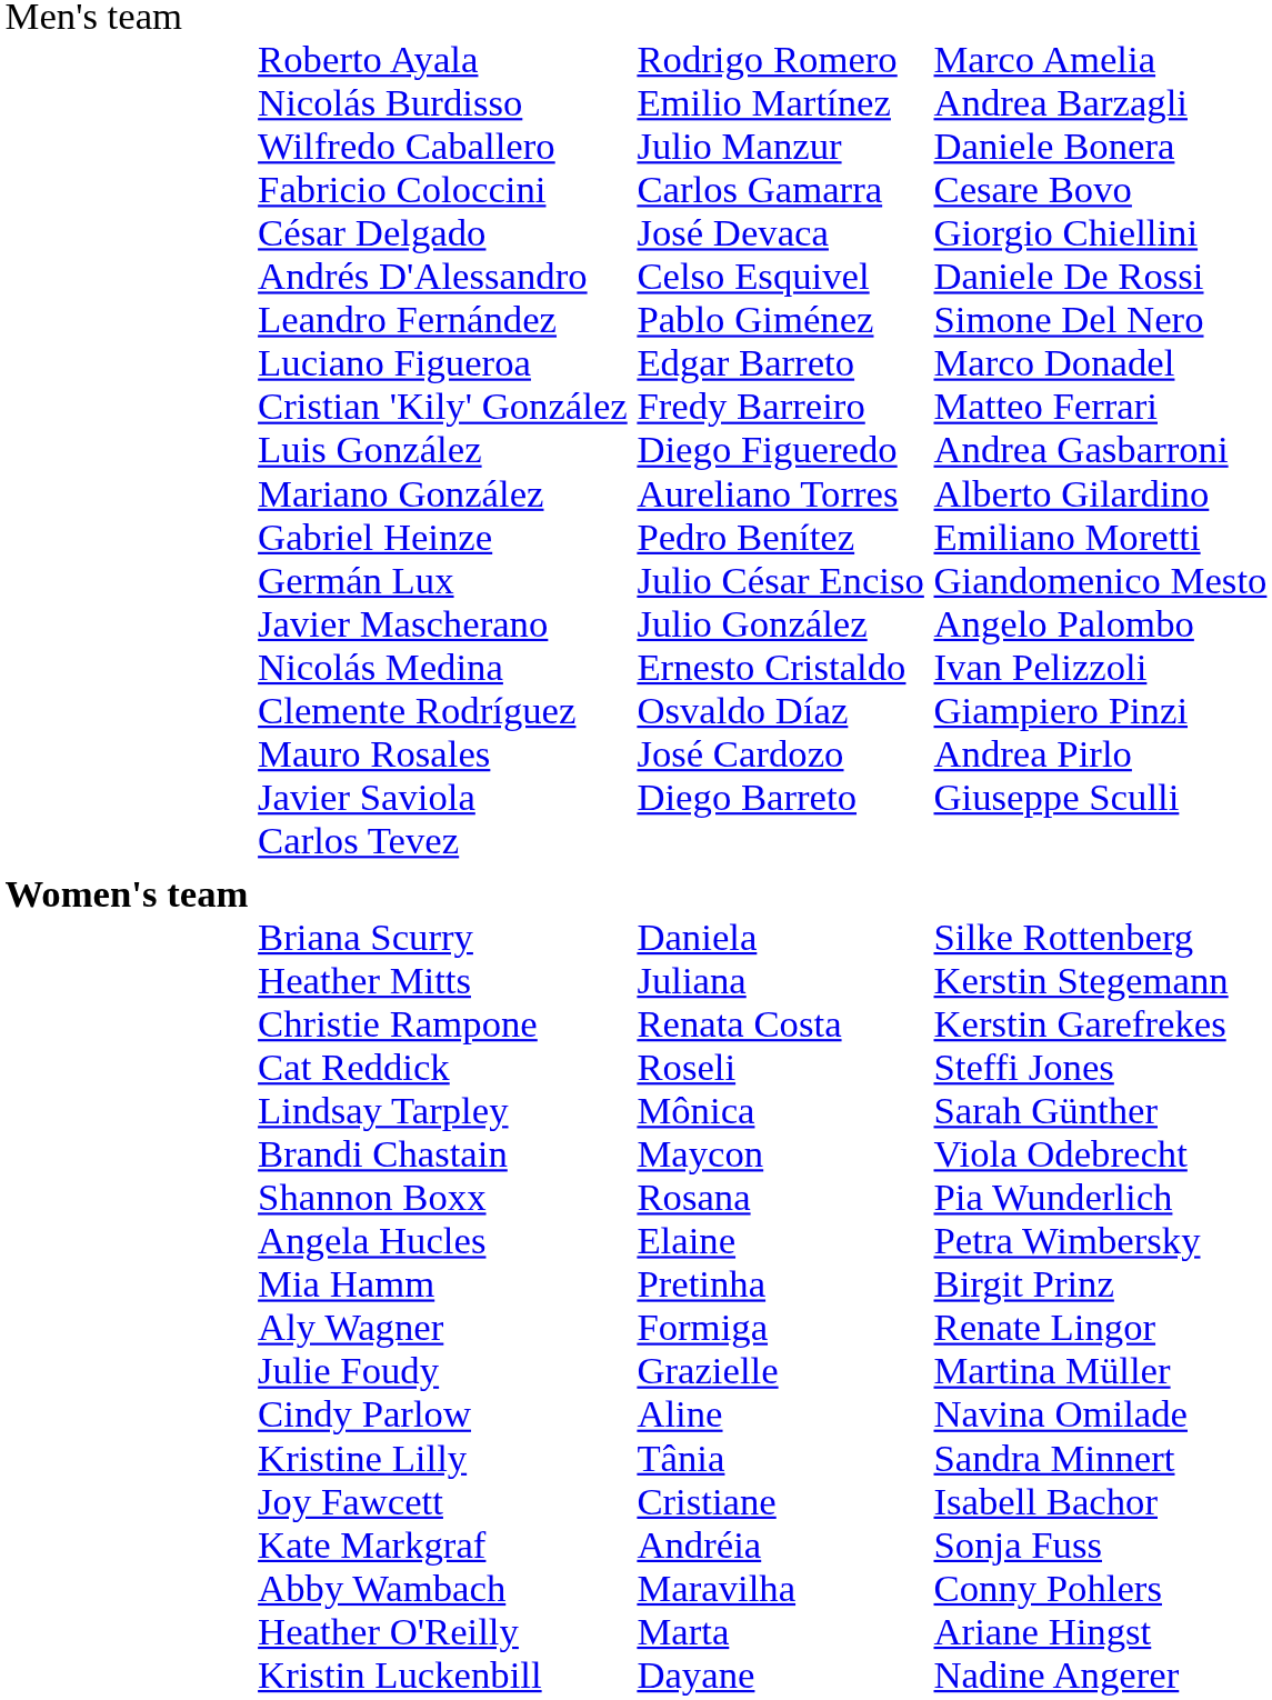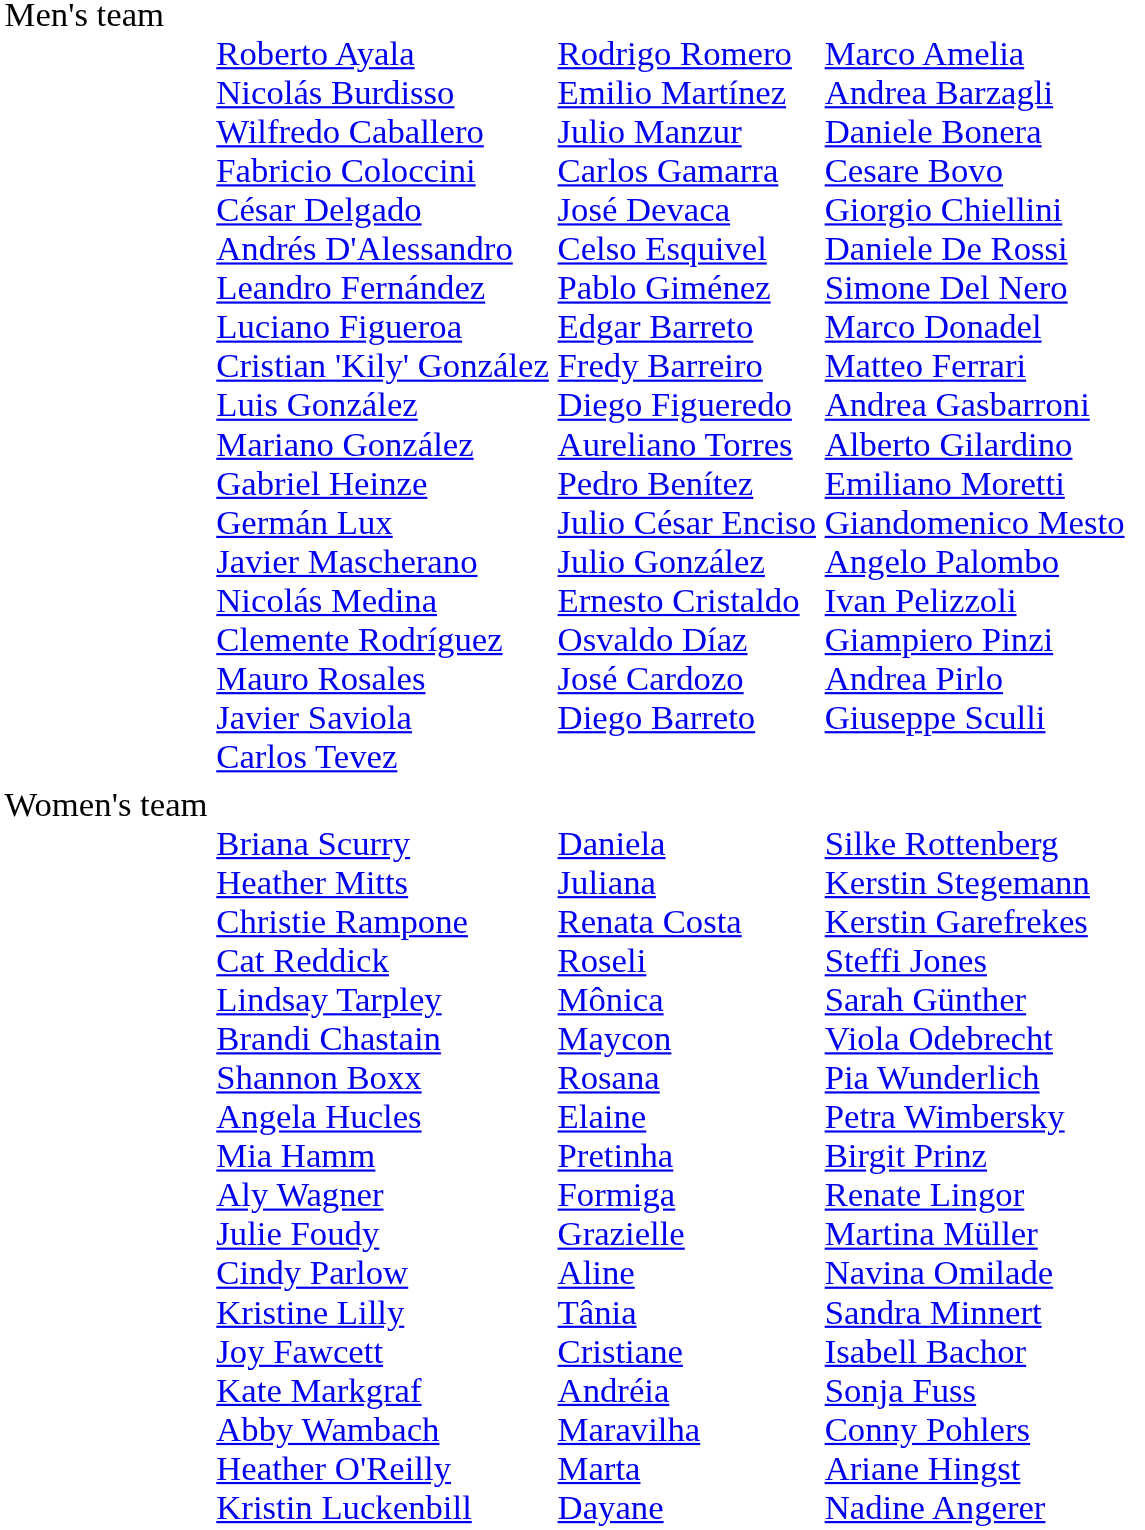Women's team | column 1: bold -> normal
